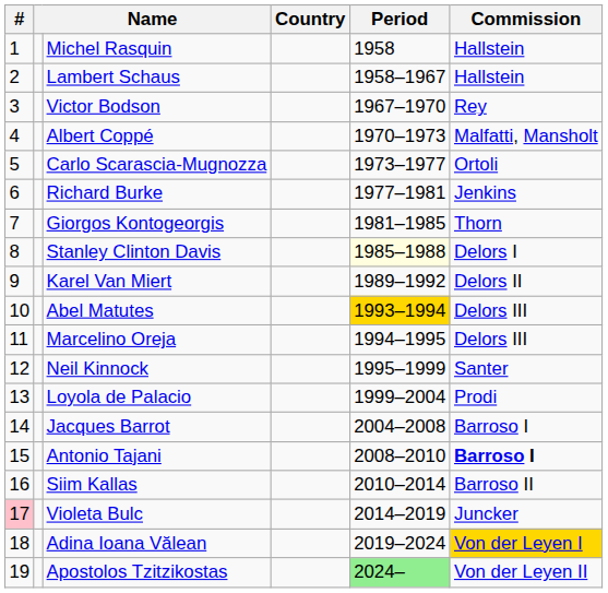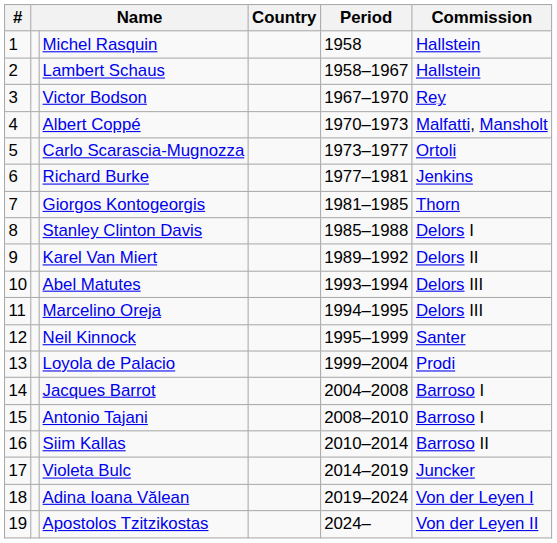Stanley Clinton Davis | Period: lightyellow background -> no background
Abel Matutes | Period: gold background -> no background
Antonio Tajani | Commission: bold -> normal
Violeta Bulc | #: pink background -> no background
Adina Ioana Vălean | Commission: gold background -> no background
Apostolos Tzitzikostas | Period: lightgreen background -> no background
